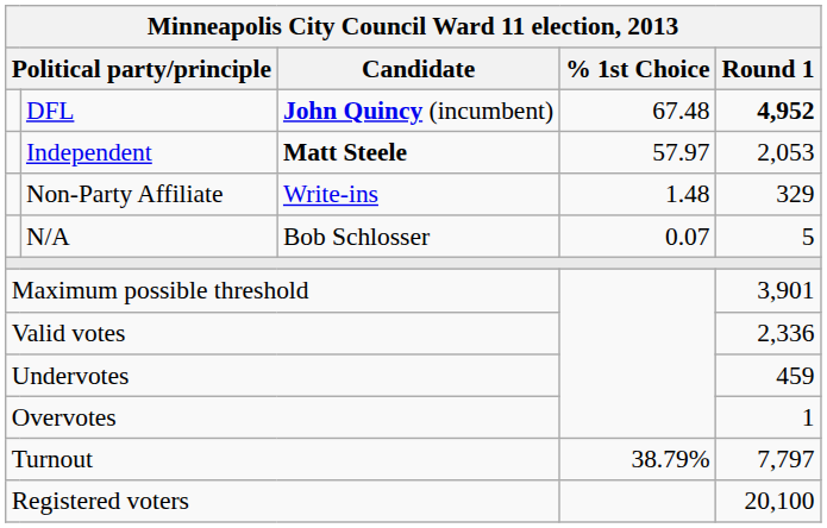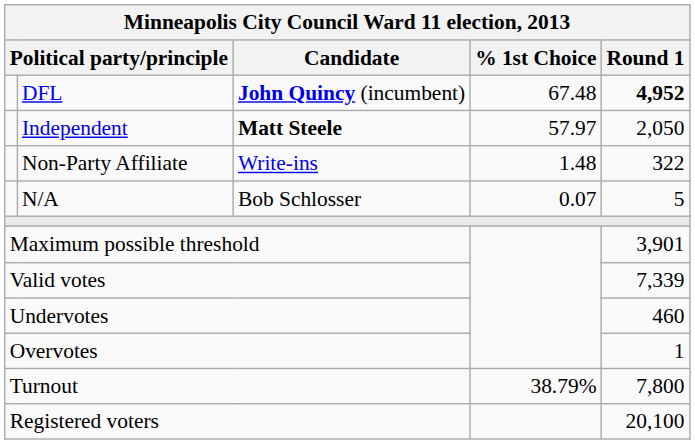Independent | Round 1: 2,053 -> 2,050
Non-Party Affiliate | Round 1: 329 -> 322
Valid votes | Round 1: 2,336 -> 7,339
Undervotes | Round 1: 459 -> 460
Turnout | Round 1: 7,797 -> 7,800
